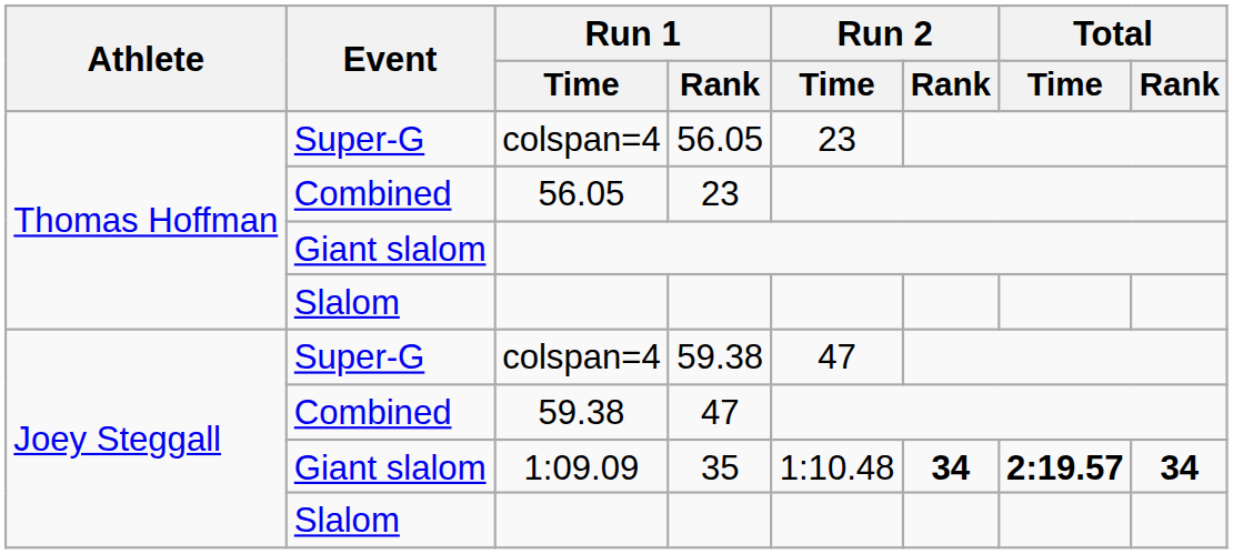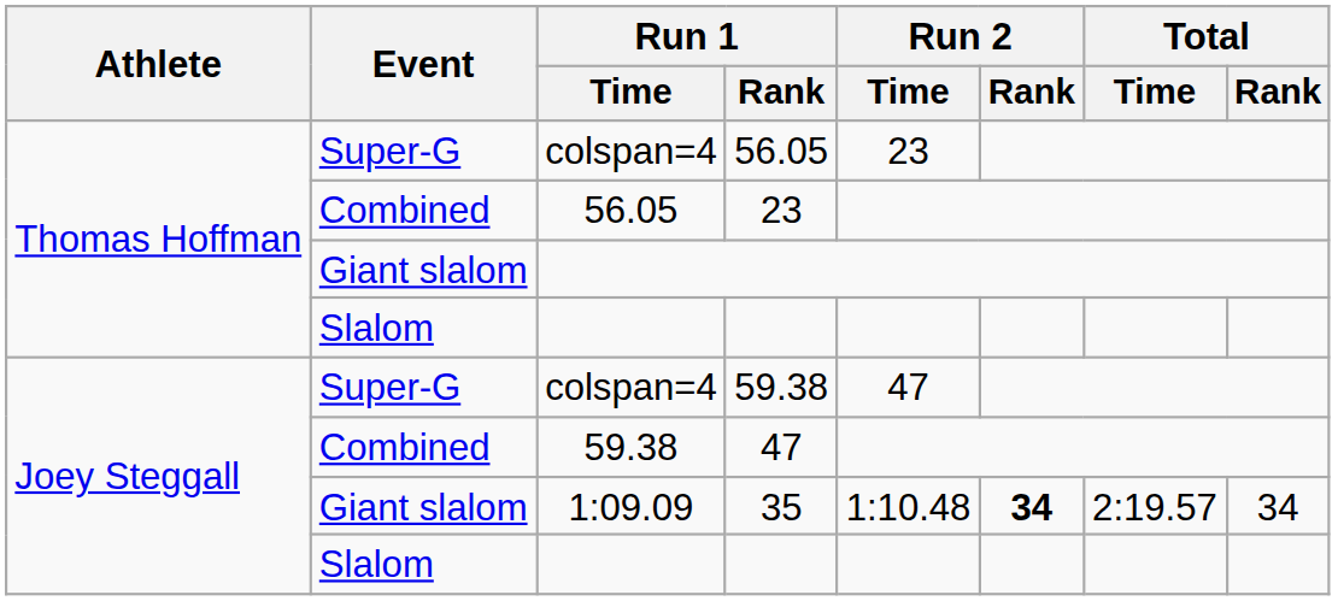35 | Total / Time: bold -> normal
35 | Total / Rank: bold -> normal
